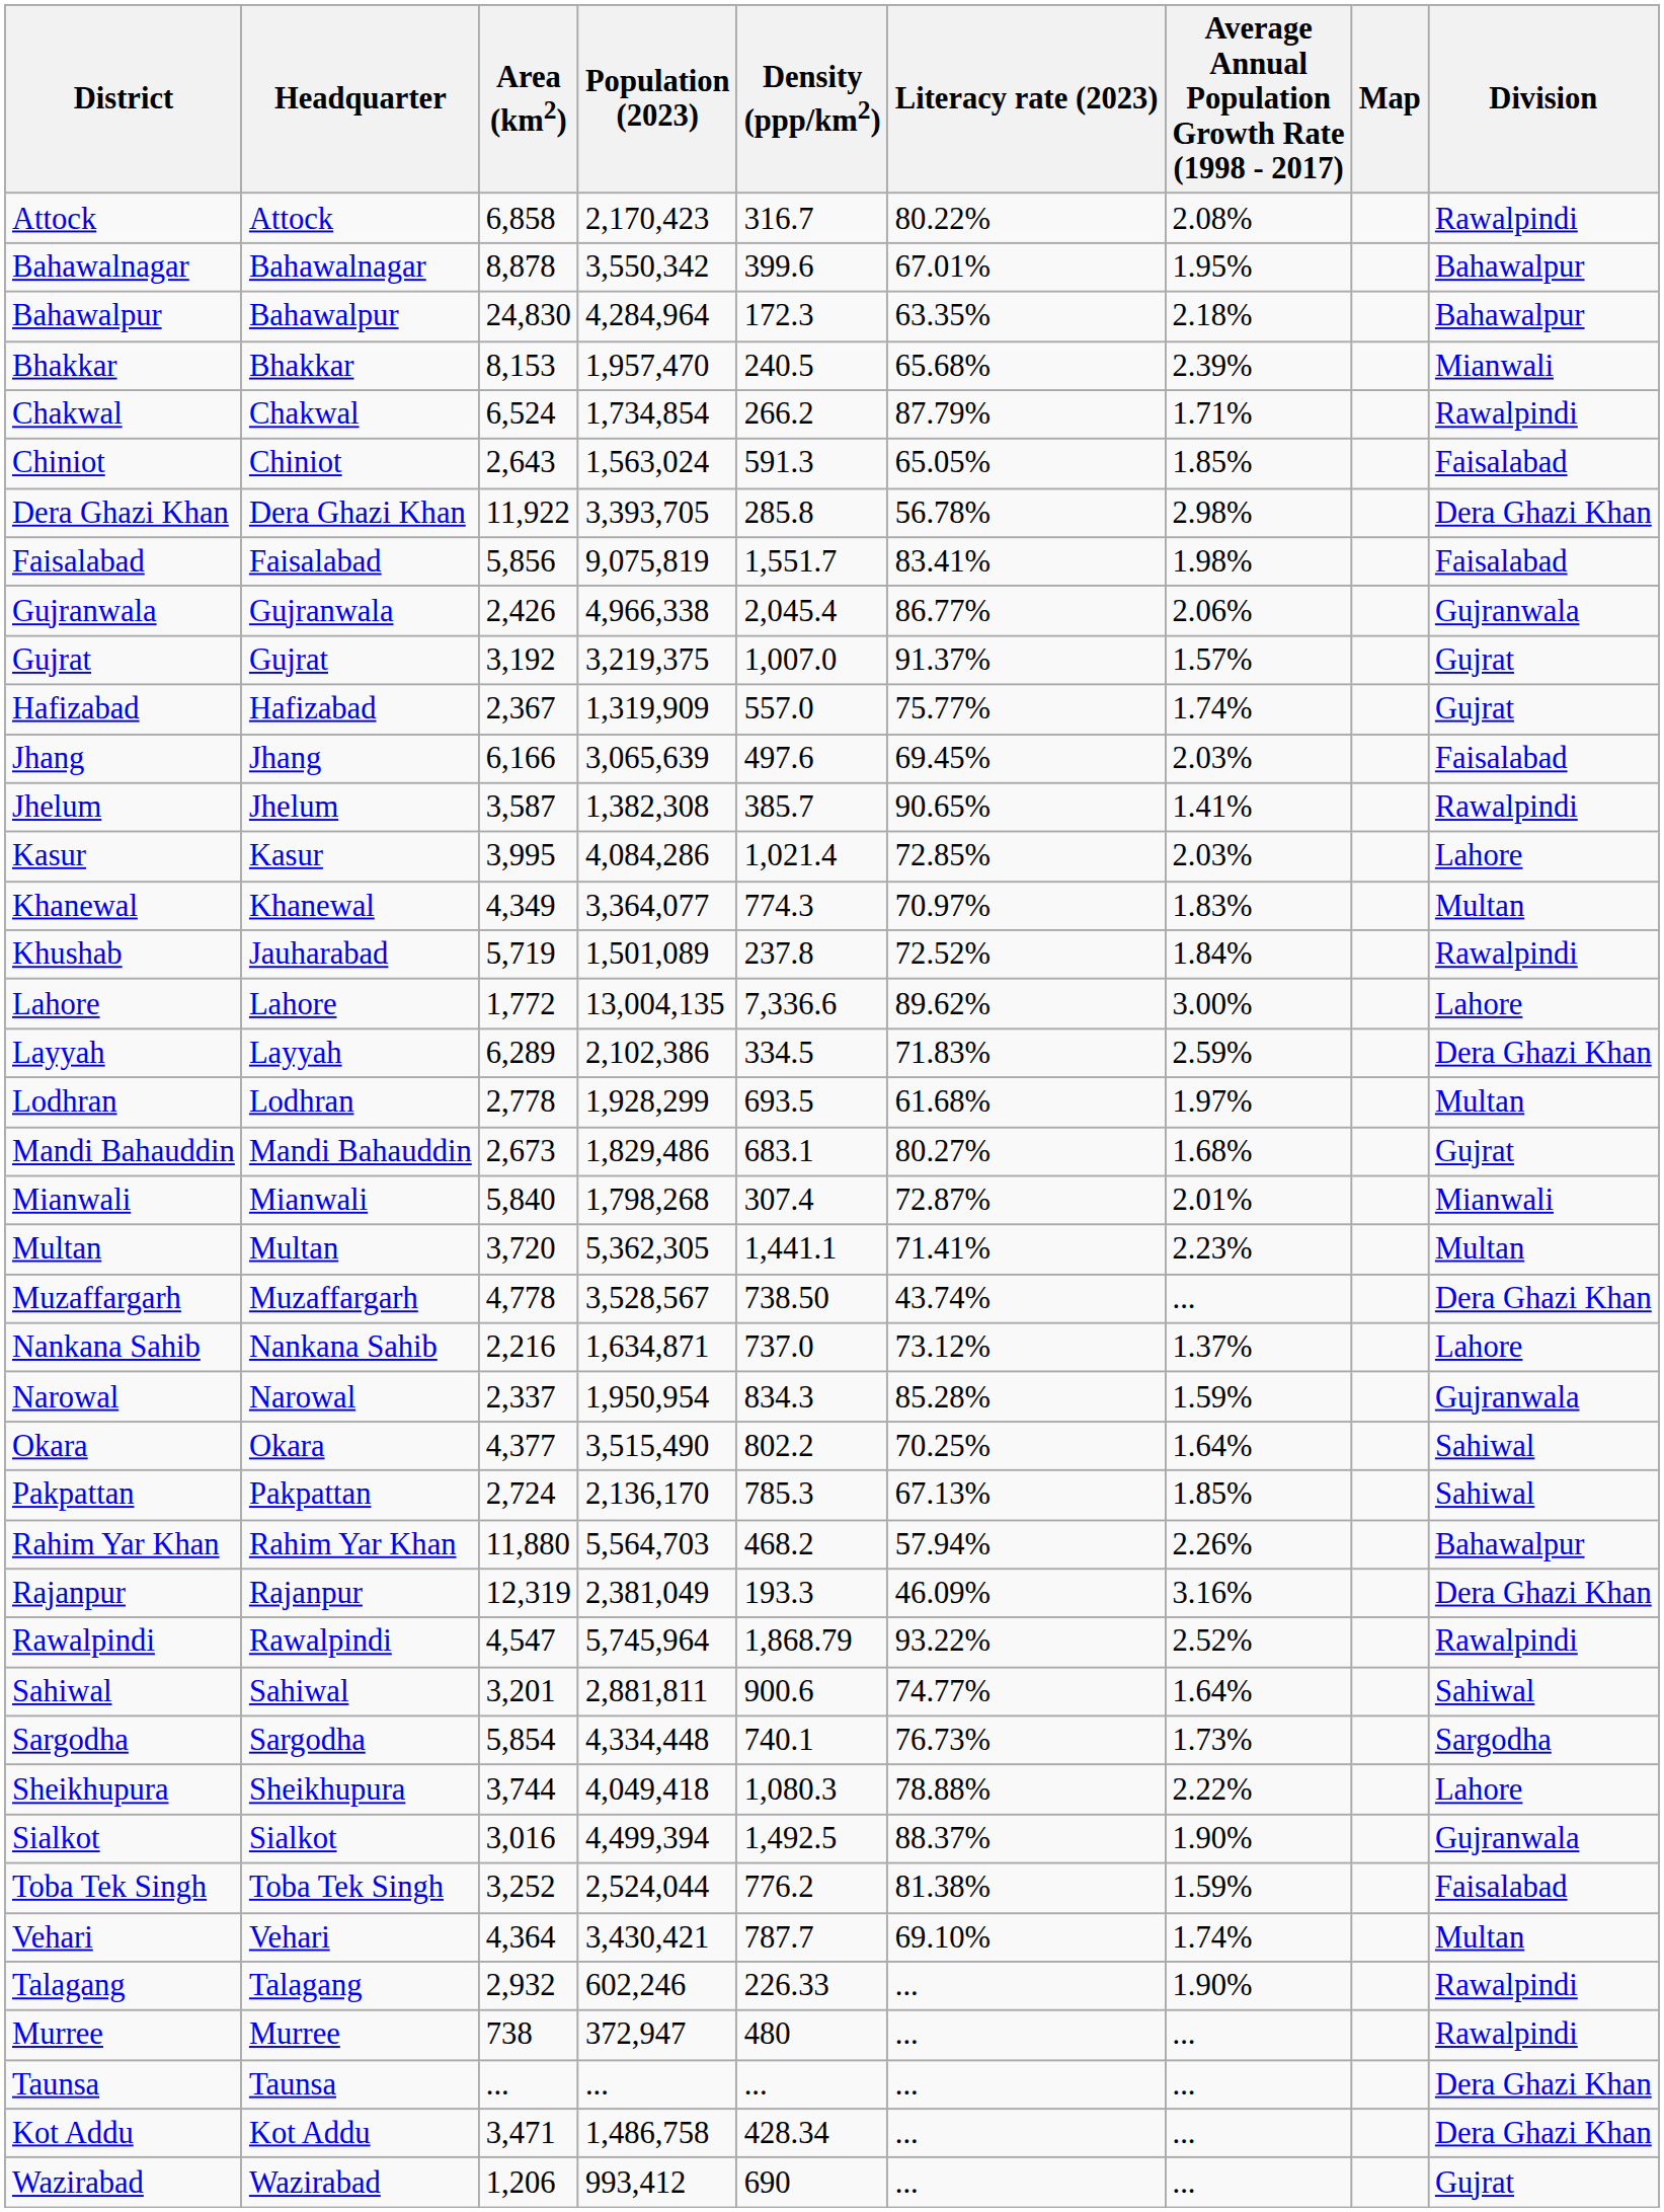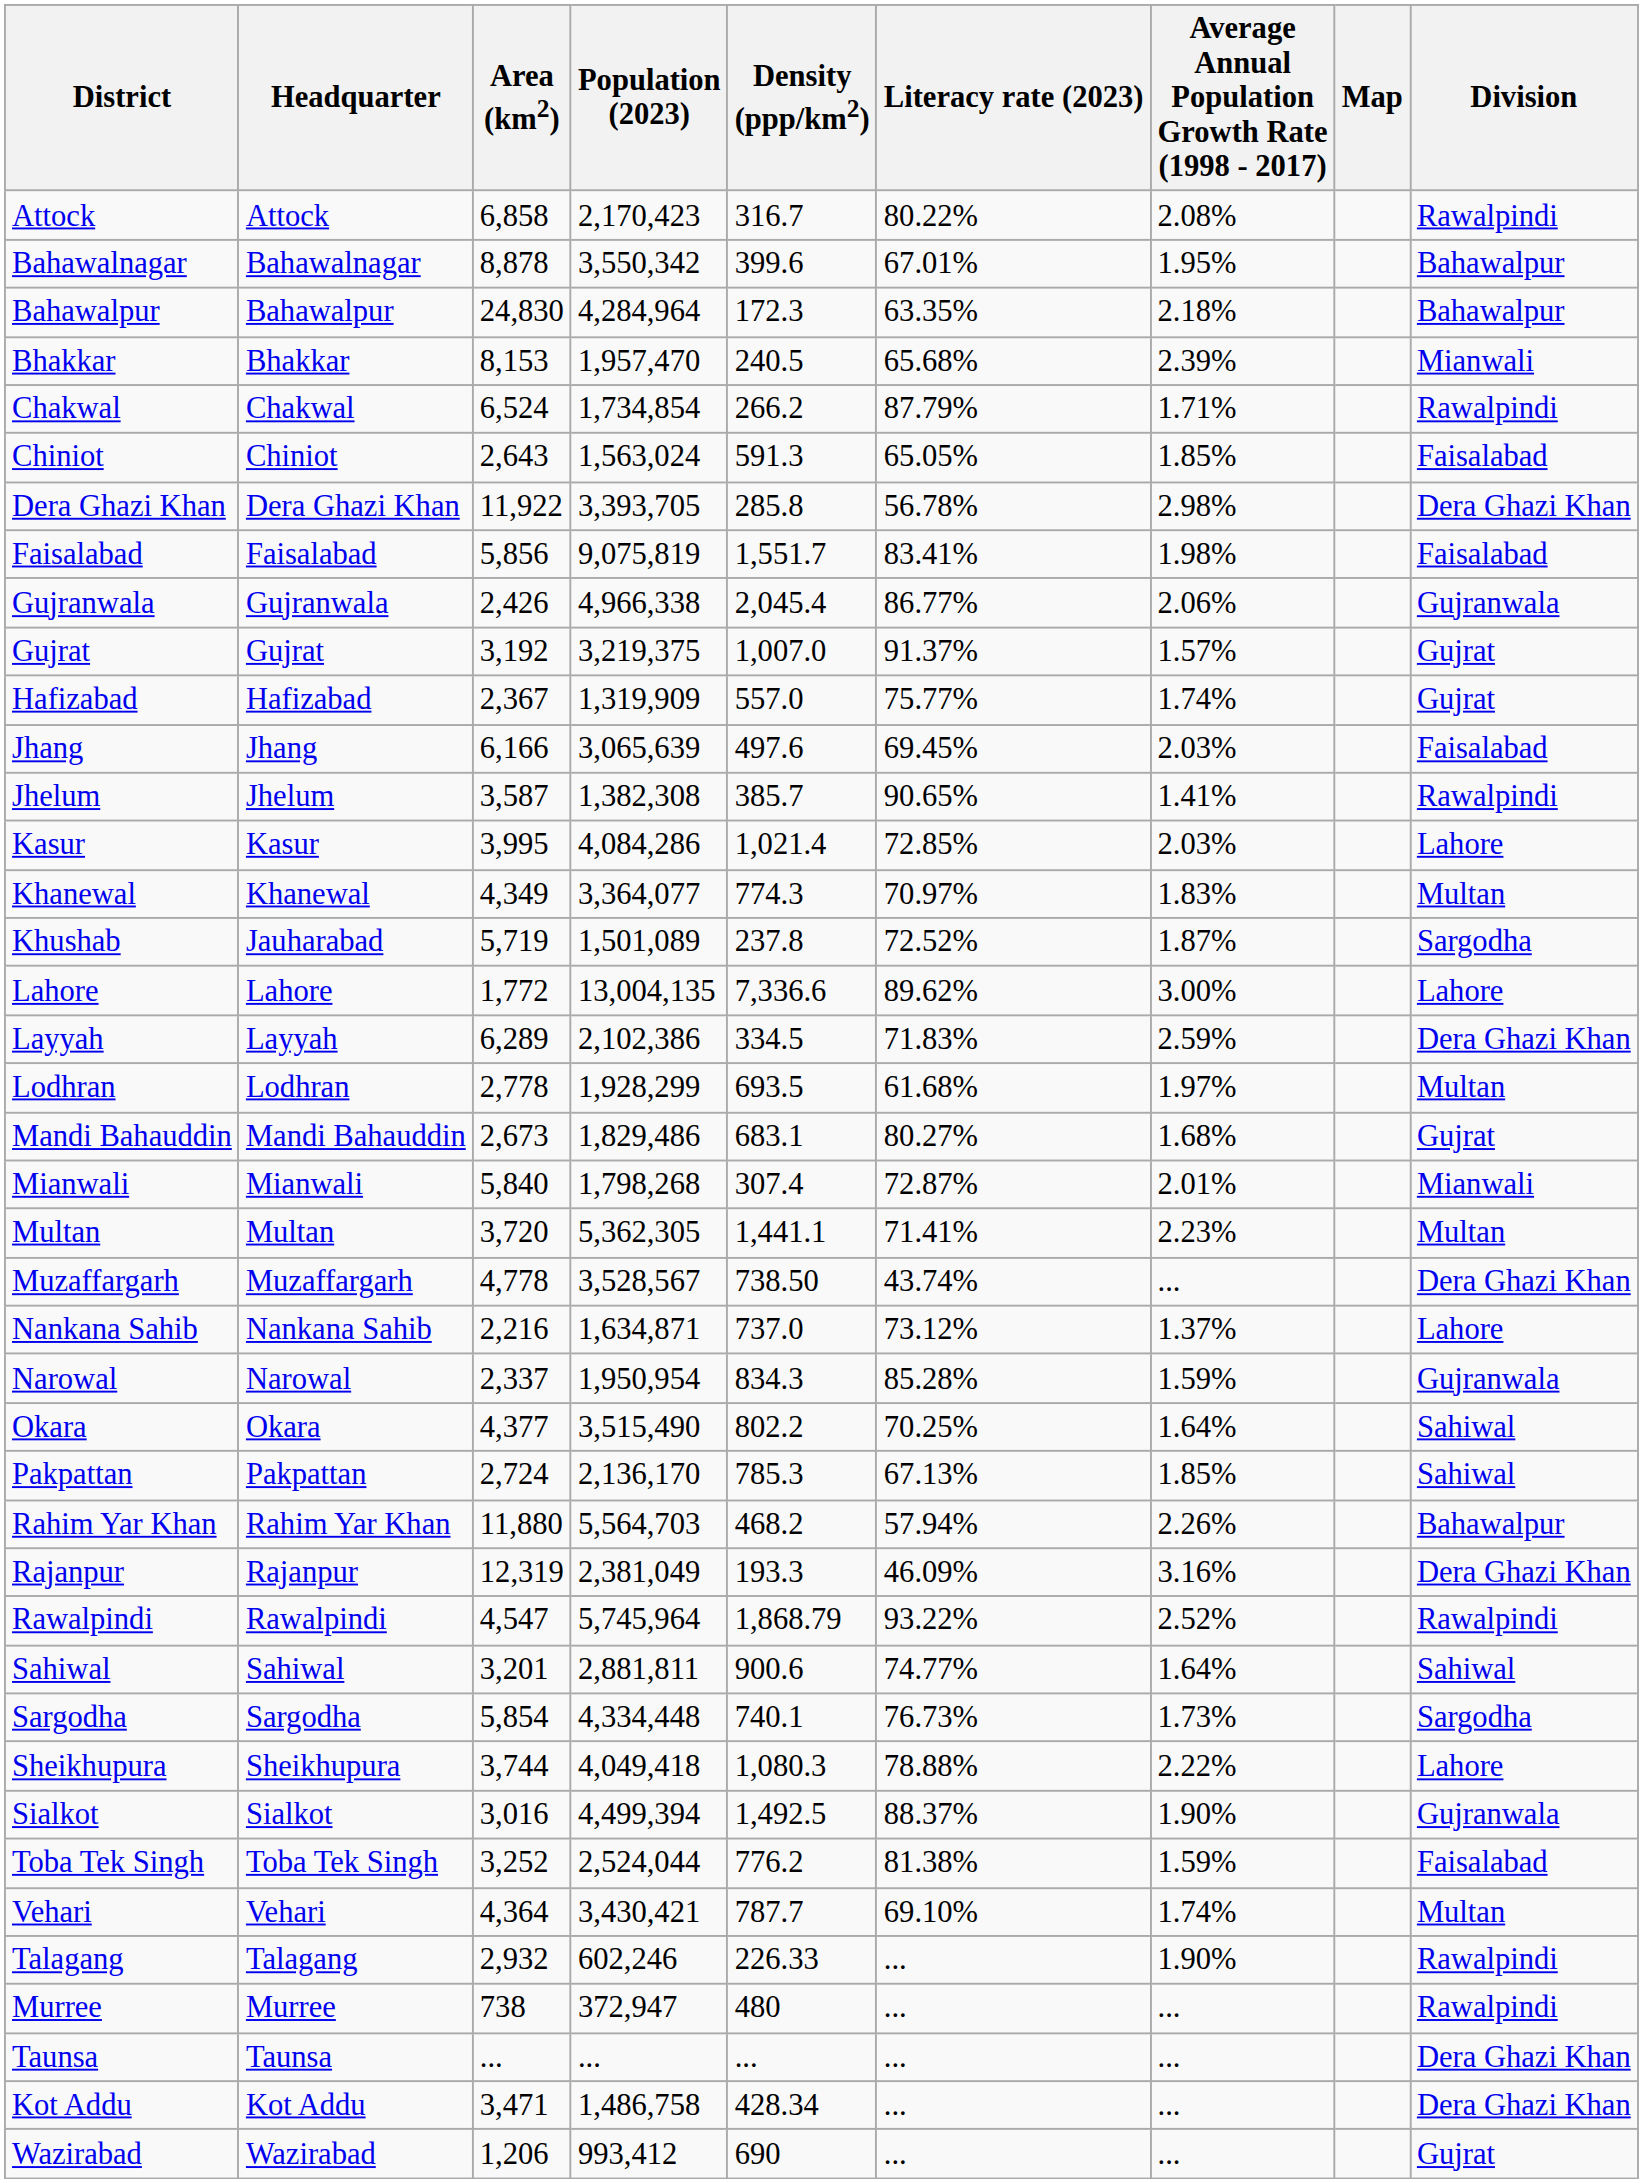Khushab | Average Annual Population Growth Rate (1998 - 2017): 1.84% -> 1.87%
Khushab | Division: Rawalpindi -> Sargodha
